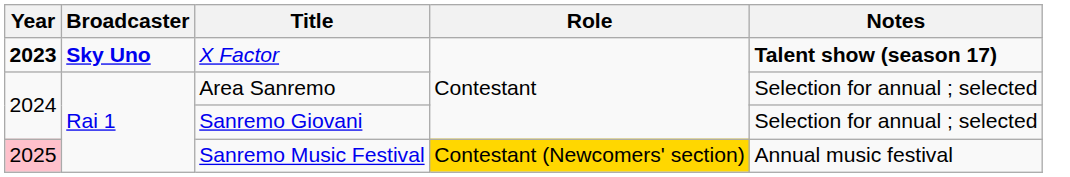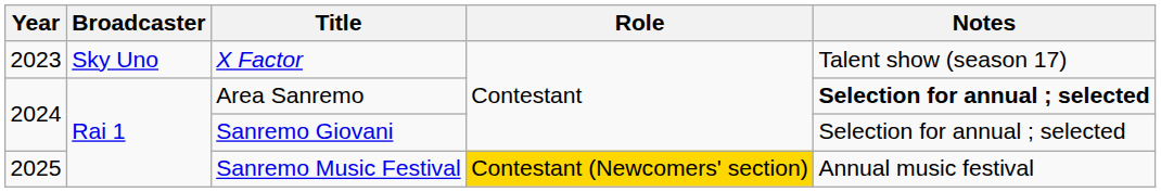X Factor | Year: bold -> normal
X Factor | Broadcaster: bold -> normal
X Factor | Notes: bold -> normal
Area Sanremo | Notes: normal -> bold
Sanremo Music Festival | Year: pink background -> no background
